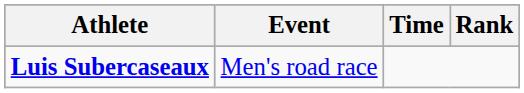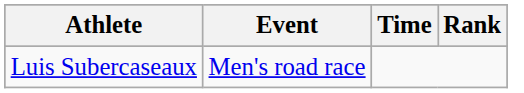Luis Subercaseaux | Athlete: bold -> normal
